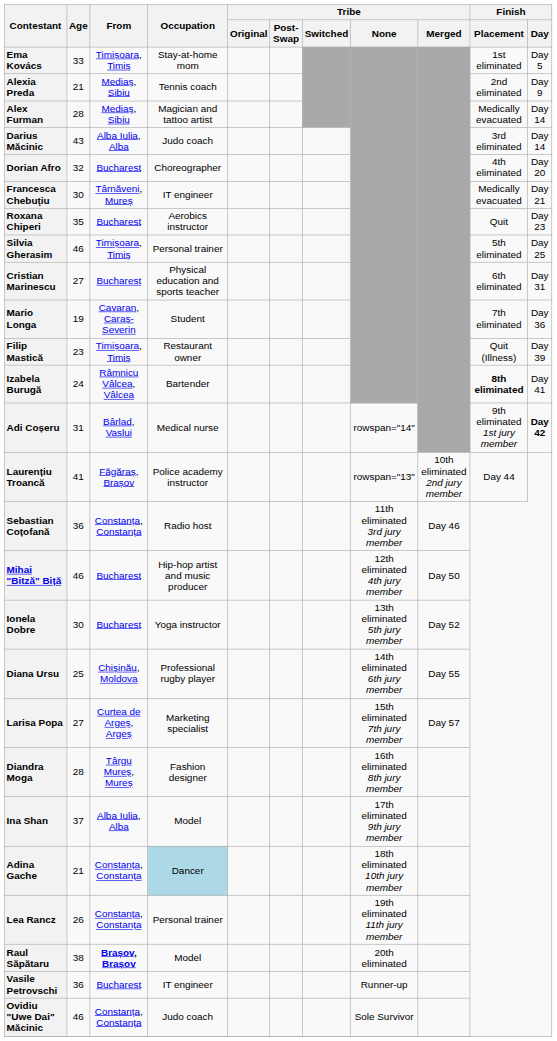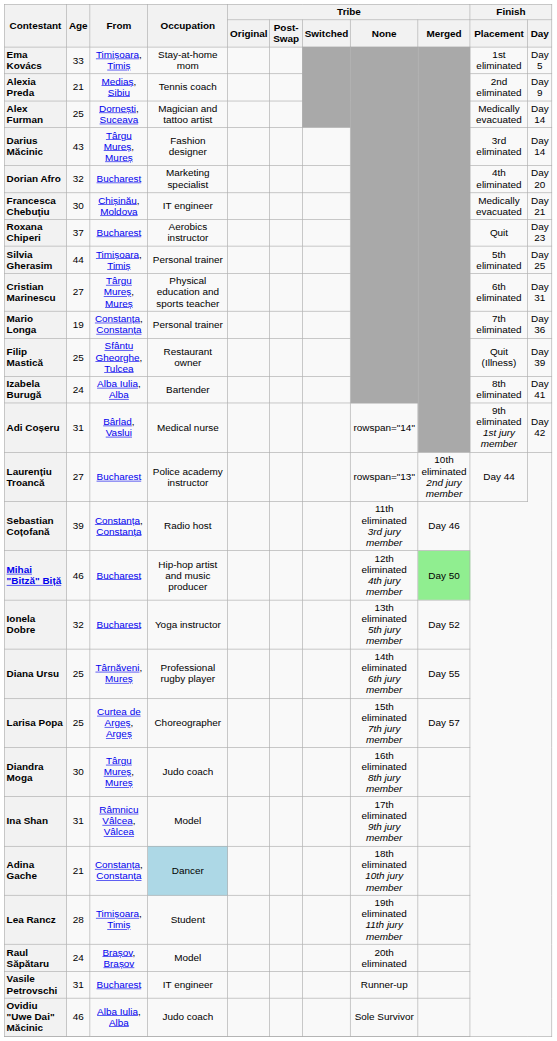Alex Furman | Age: 28 -> 25
Alex Furman | From: Mediaș, Sibiu -> Dornești, Suceava
Darius Măcinic | From: Alba Iulia, Alba -> Târgu Mureș, Mureș
Darius Măcinic | Occupation: Judo coach -> Fashion designer
Dorian Afro | Occupation: Choreographer -> Marketing specialist
Francesca Chebuţiu | From: Târnăveni, Mureș -> Chișinău, Moldova
Roxana Chiperi | Age: 35 -> 37
Silvia Gherasim | Age: 46 -> 44
Cristian Marinescu | From: Bucharest -> Târgu Mureș, Mureș
Mario Longa | From: Cavaran, Caraș-Severin -> Constanța, Constanța
Mario Longa | Occupation: Student -> Personal trainer
Filip Mastică | Age: 23 -> 25
Filip Mastică | From: Timișoara, Timiș -> Sfântu Gheorghe, Tulcea
Izabela Burugă | From: Râmnicu Vâlcea, Vâlcea -> Alba Iulia, Alba
Izabela Burugă | Finish / Placement: bold -> normal
Adi Coșeru | Finish / Day: bold -> normal
Laurențiu Troancă | Age: 41 -> 27
Laurențiu Troancă | From: Făgăraș, Brașov -> Bucharest
Sebastian Coțofană | Age: 36 -> 39
Mihai "Bitză" Biță | Tribe / Merged: no background -> lightgreen background
Ionela Dobre | Age: 30 -> 32
Diana Ursu | From: Chișinău, Moldova -> Târnăveni, Mureș
Larisa Popa | Age: 27 -> 25
Larisa Popa | Occupation: Marketing specialist -> Choreographer
Diandra Moga | Age: 28 -> 30
Diandra Moga | Occupation: Fashion designer -> Judo coach
Ina Shan | Age: 37 -> 31
Ina Shan | From: Alba Iulia, Alba -> Râmnicu Vâlcea, Vâlcea
Lea Rancz | Age: 26 -> 28
Lea Rancz | From: Constanța, Constanța -> Timișoara, Timiș
Lea Rancz | Occupation: Personal trainer -> Student
Raul Săpătaru | Age: 38 -> 24
Raul Săpătaru | From: bold -> normal
Vasile Petrovschi | Age: 36 -> 31
Ovidiu "Uwe Dai" Măcinic | From: Constanța, Constanța -> Alba Iulia, Alba
